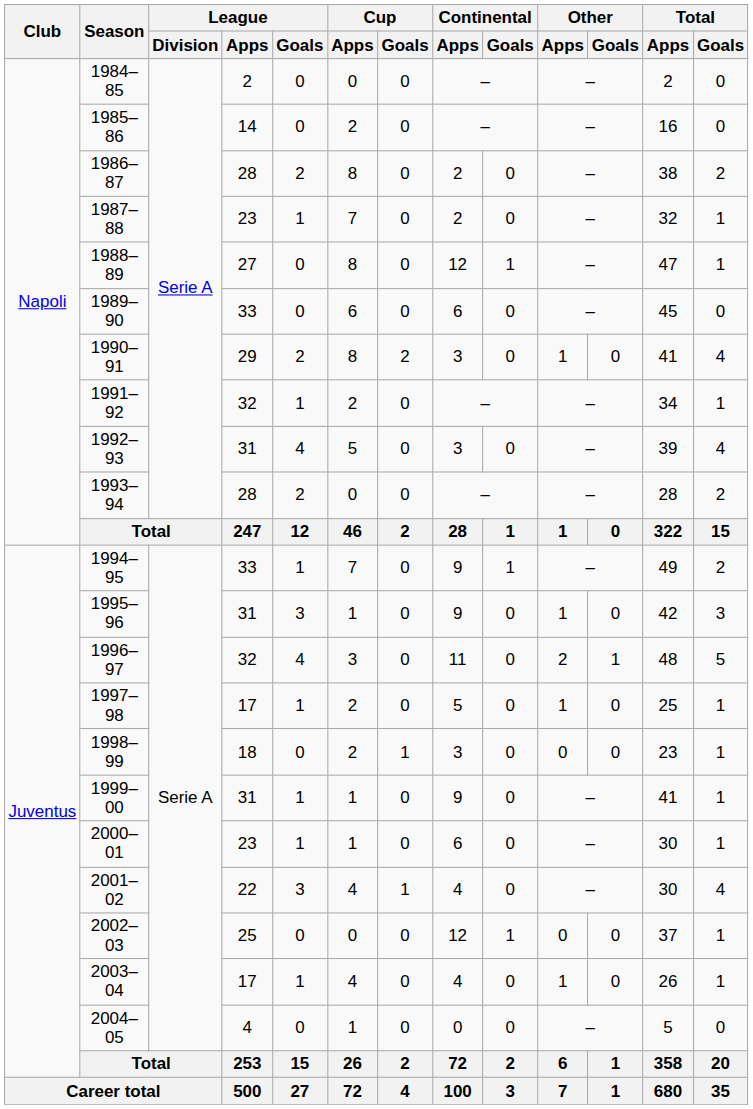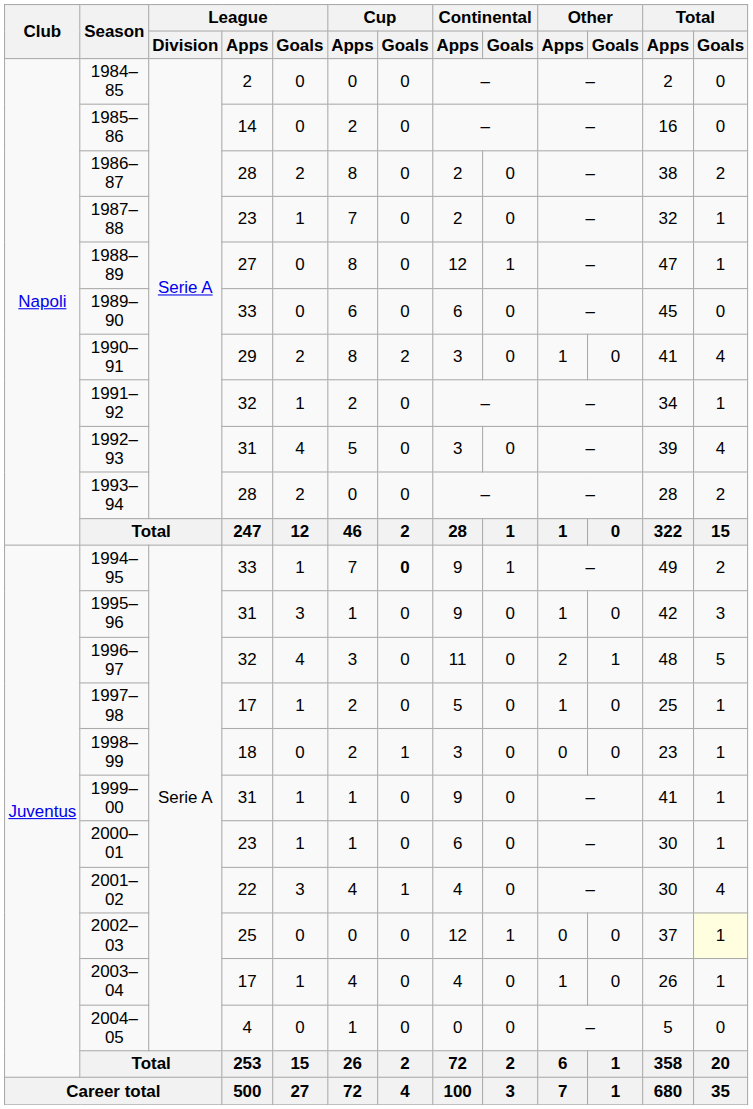1994–95 | Cup / Goals: normal -> bold
2002–03 | Total / Goals: no background -> lightyellow background
